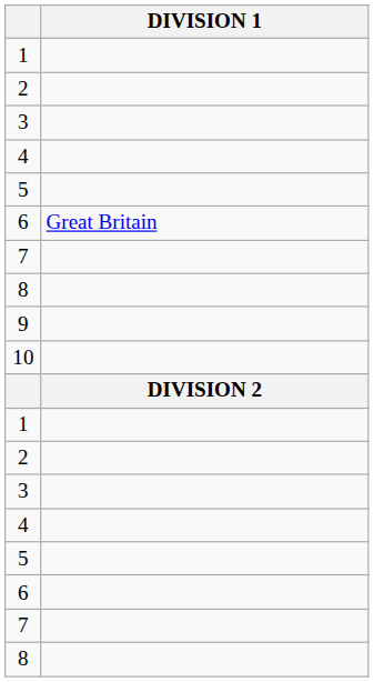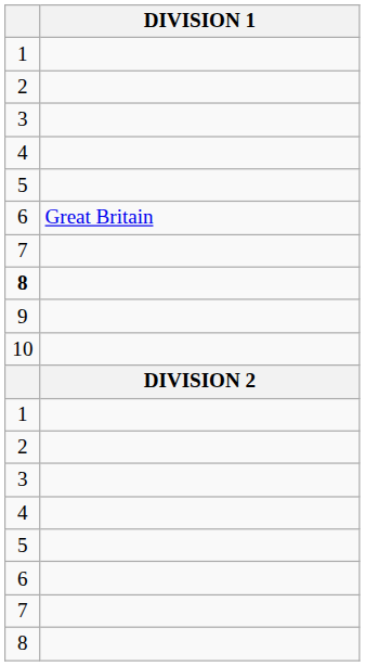row 9 | column 1: normal -> bold
